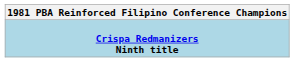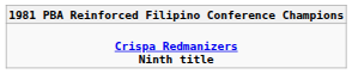row 2 | column 1: lightblue background -> no background
